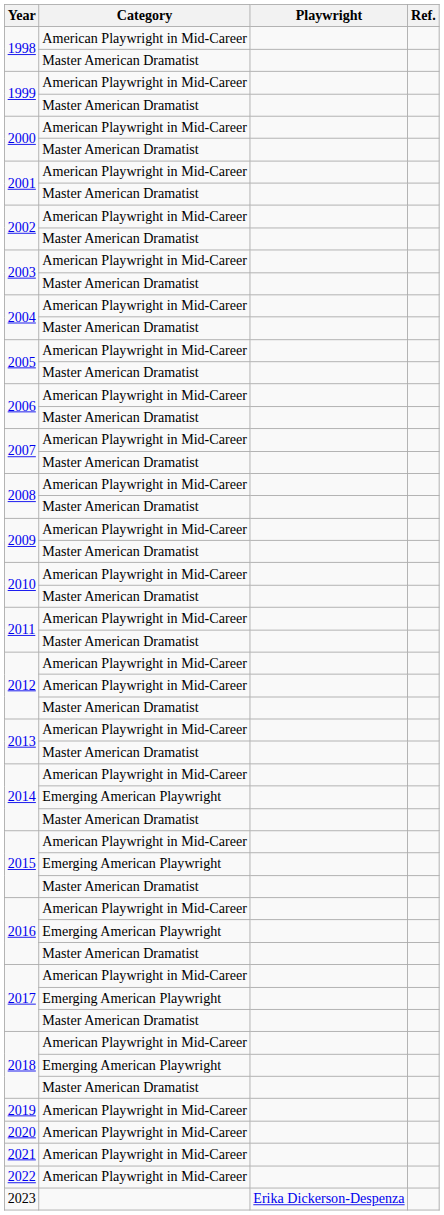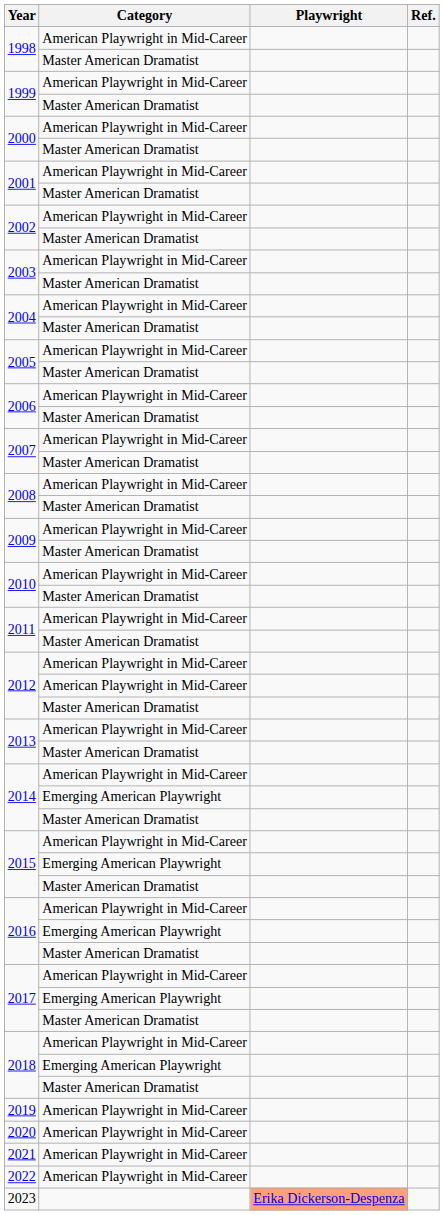2023 | Playwright: no background -> lightsalmon background
